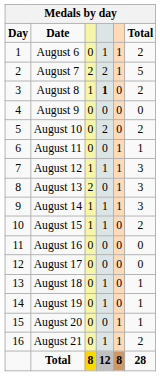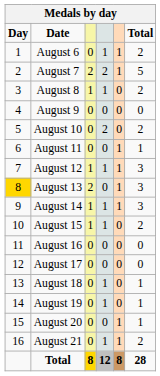August 8 | column 4: bold -> normal
August 13 | Day: no background -> gold background
